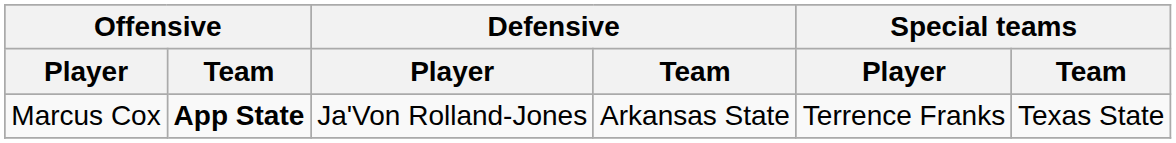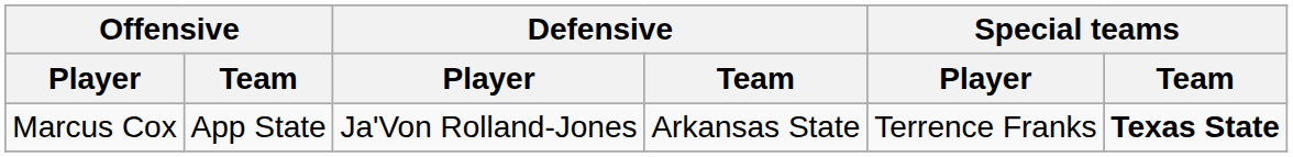Marcus Cox | Offensive / Team: bold -> normal
Marcus Cox | Special teams / Team: normal -> bold
